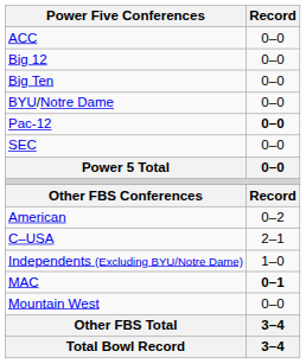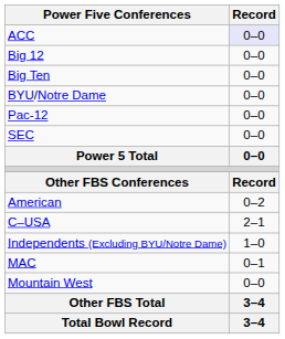ACC | Record: no background -> lavender background
Pac-12 | Record: bold -> normal
MAC | Record: bold -> normal
